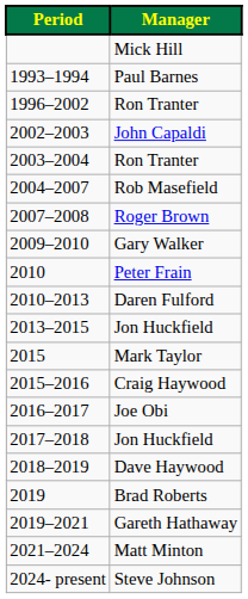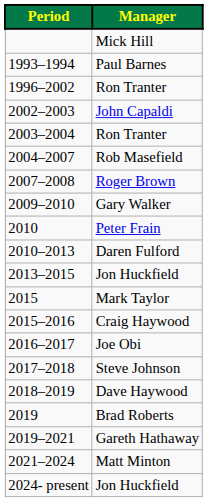row 16 | Manager: Jon Huckfield -> Steve Johnson
row 21 | Manager: Steve Johnson -> Jon Huckfield
